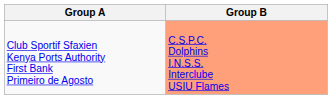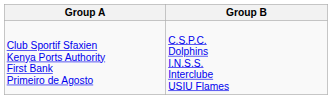row 2 | Group B: lightsalmon background -> no background
